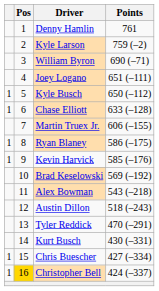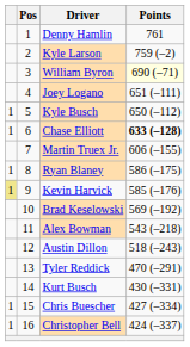William Byron | Points: no background -> lightyellow background
Chase Elliott | Points: normal -> bold
Kevin Harvick | column 1: no background -> khaki background
Christopher Bell | Pos: gold background -> no background
